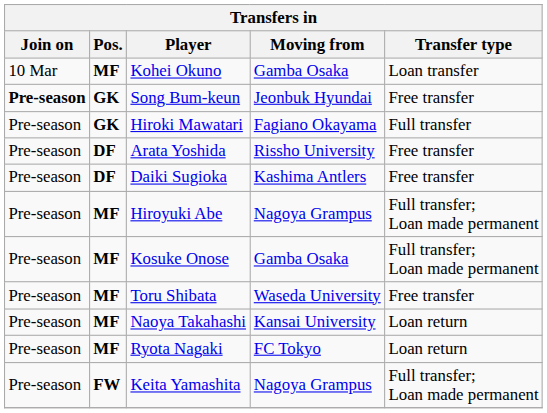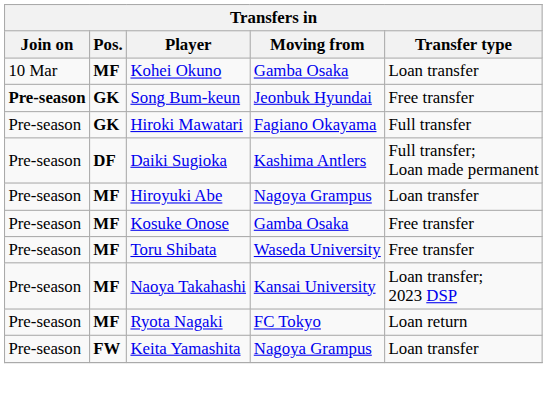- row: Pre-season | DF | Arata Yoshida | Rissho University | Free transfer
Daiki Sugioka | Transfer type: Free transfer -> Full transfer; Loan made permanent
Hiroyuki Abe | Transfer type: Full transfer; Loan made permanent -> Loan transfer
Kosuke Onose | Transfer type: Full transfer; Loan made permanent -> Free transfer
Naoya Takahashi | Transfer type: Loan return -> Loan transfer; 2023 DSP
Keita Yamashita | Transfer type: Full transfer; Loan made permanent -> Loan transfer
